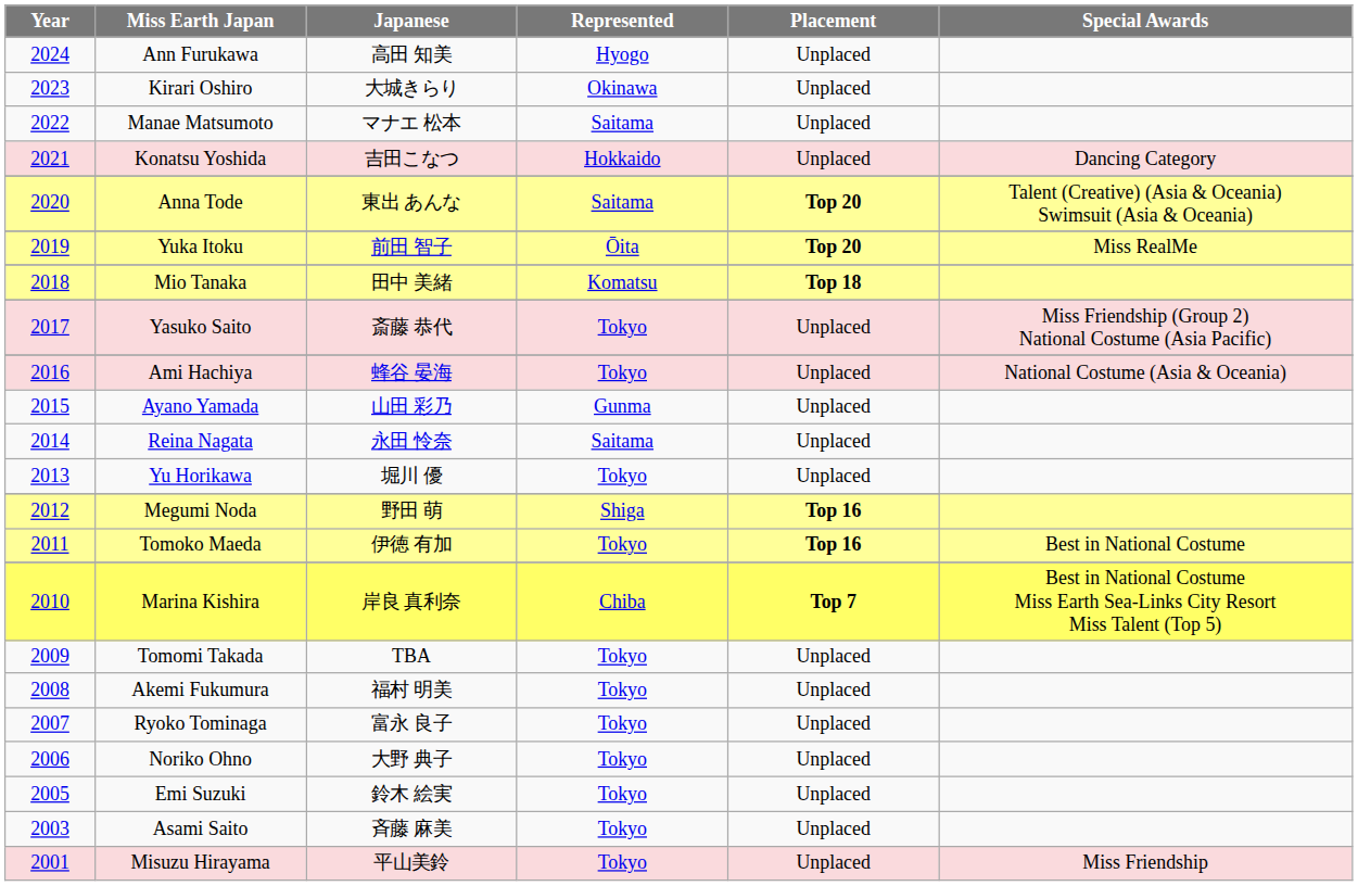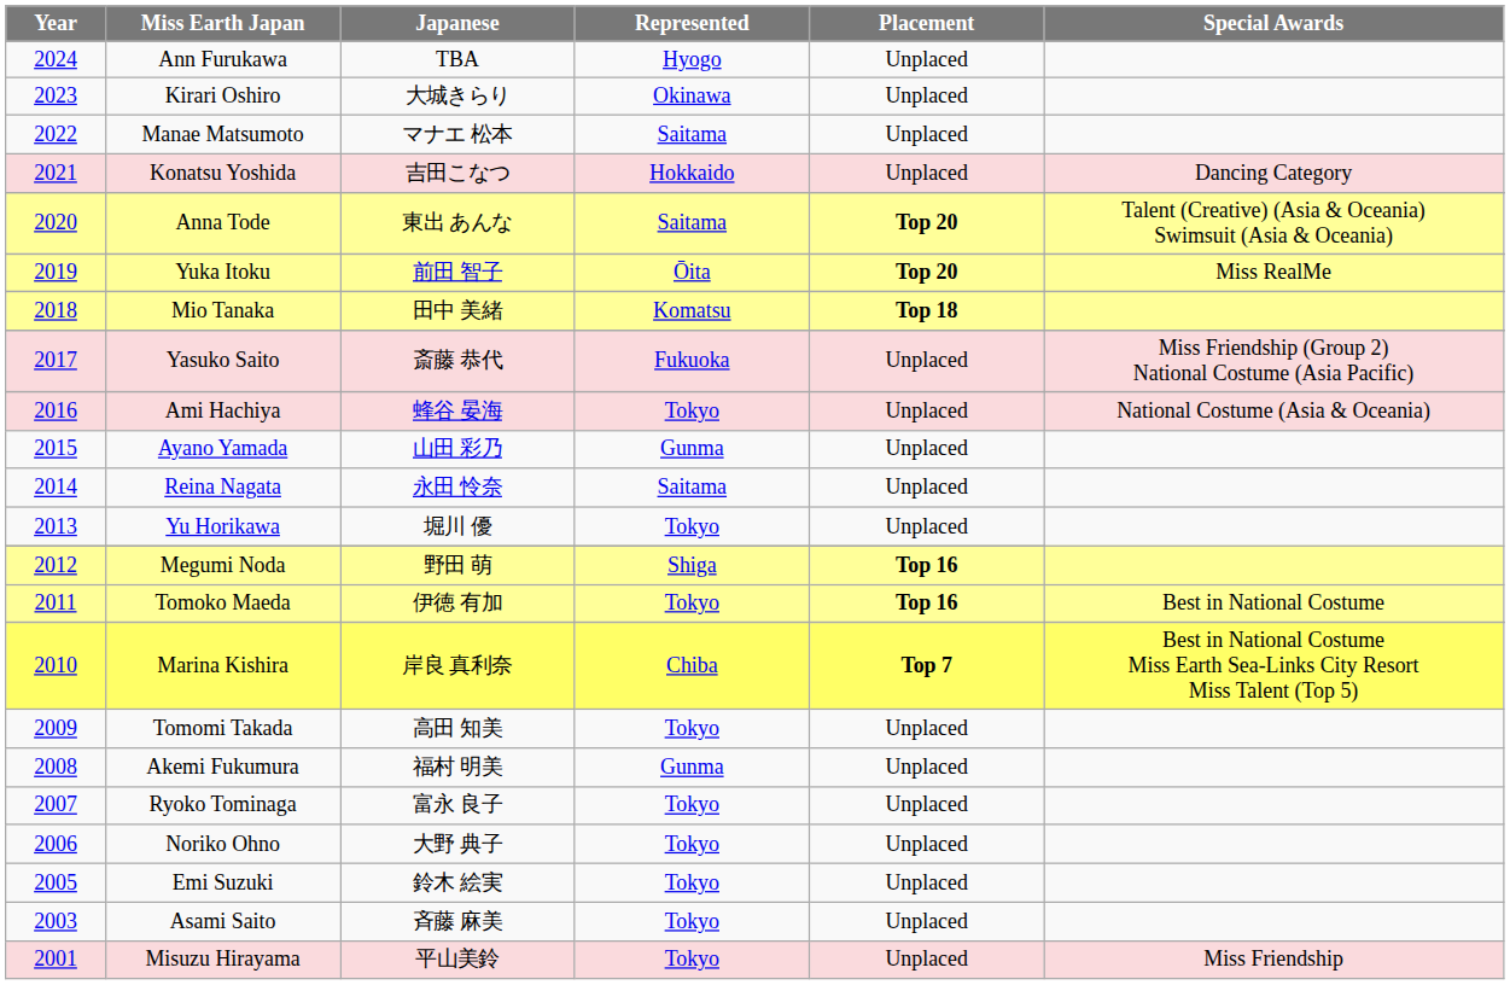Ann Furukawa | Japanese: 高田 知美 -> TBA
Yasuko Saito | Represented: Tokyo -> Fukuoka
Tomomi Takada | Japanese: TBA -> 高田 知美
Akemi Fukumura | Represented: Tokyo -> Gunma
